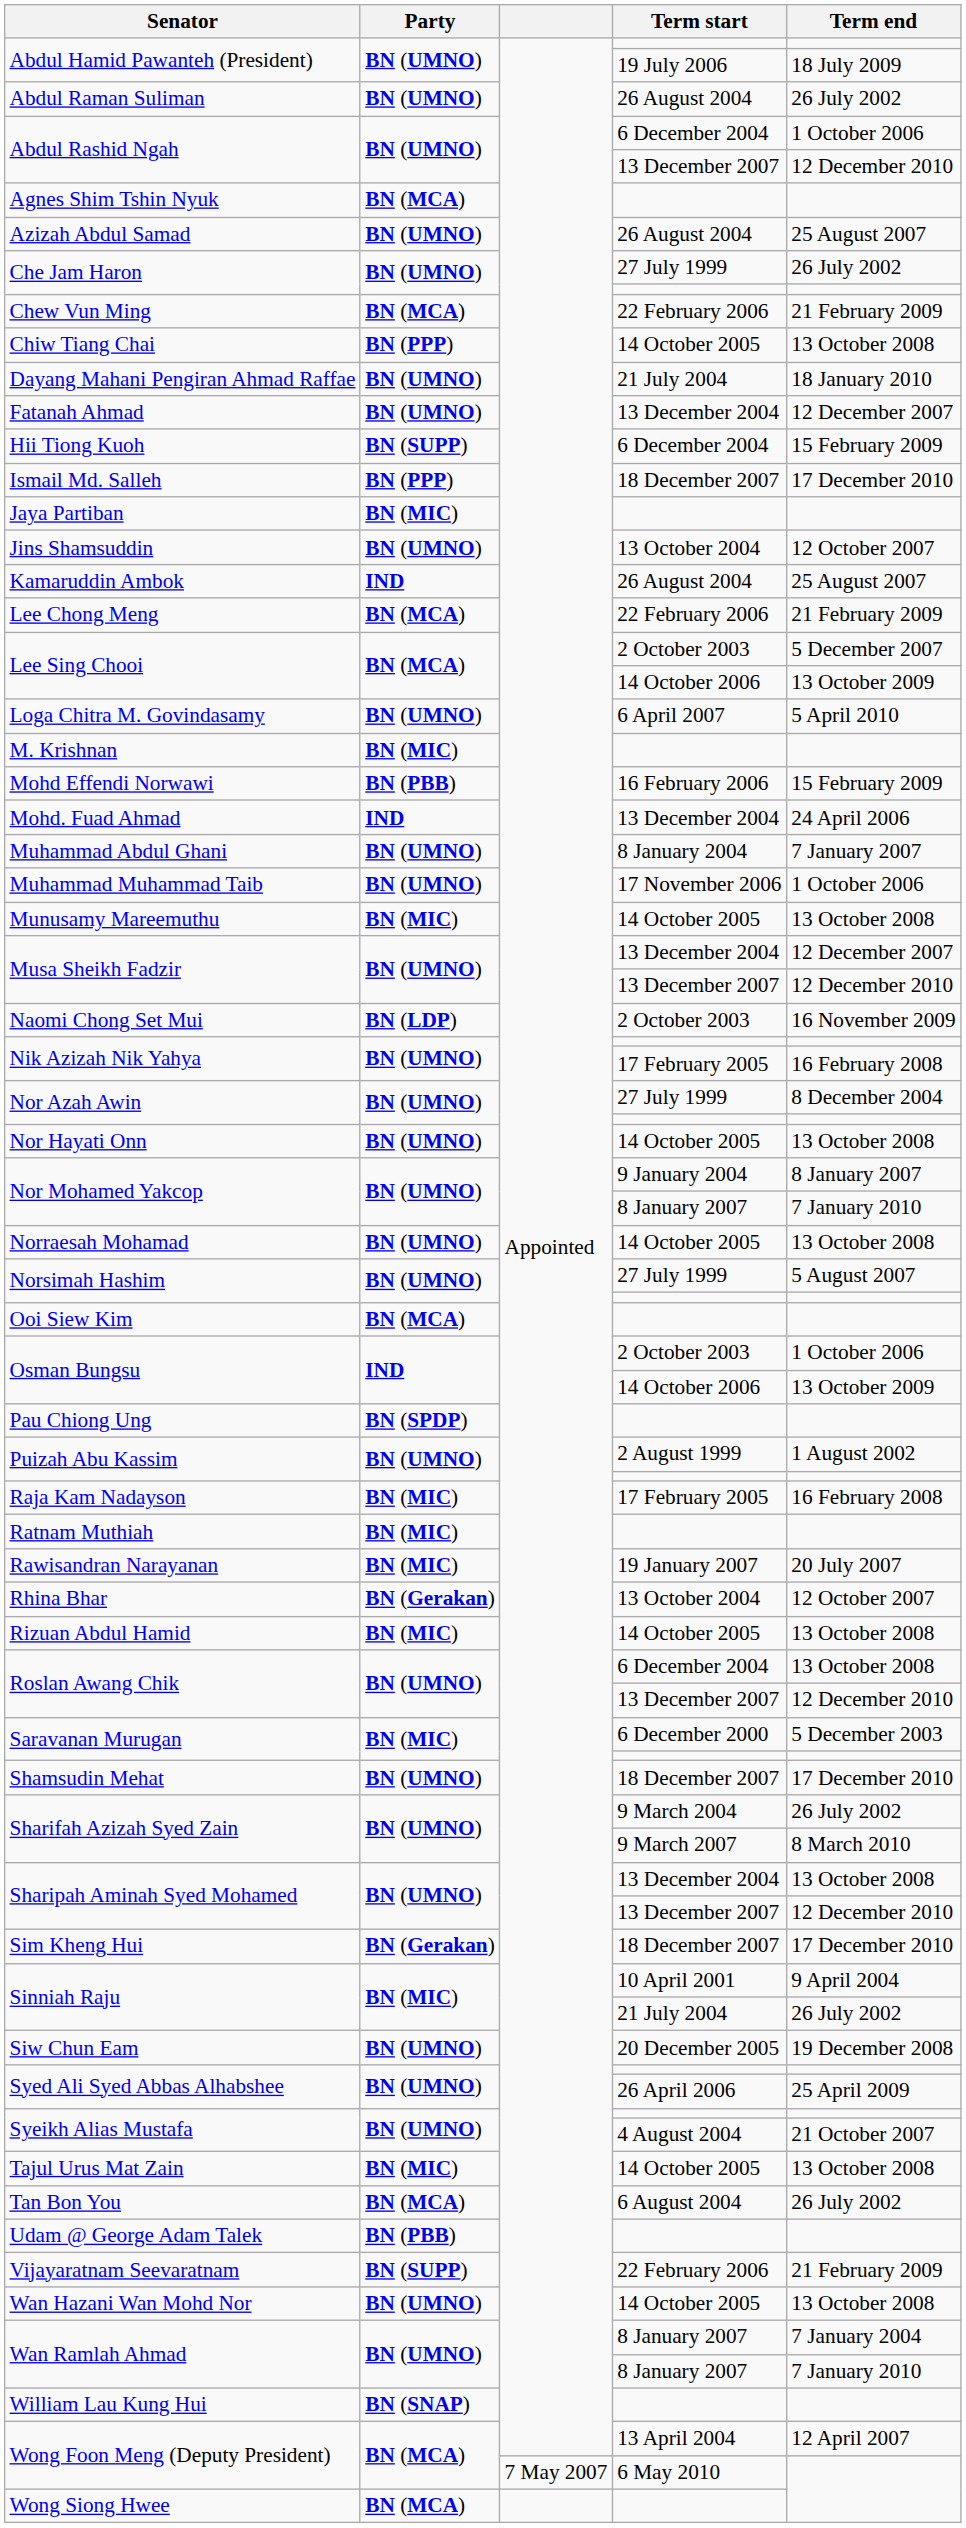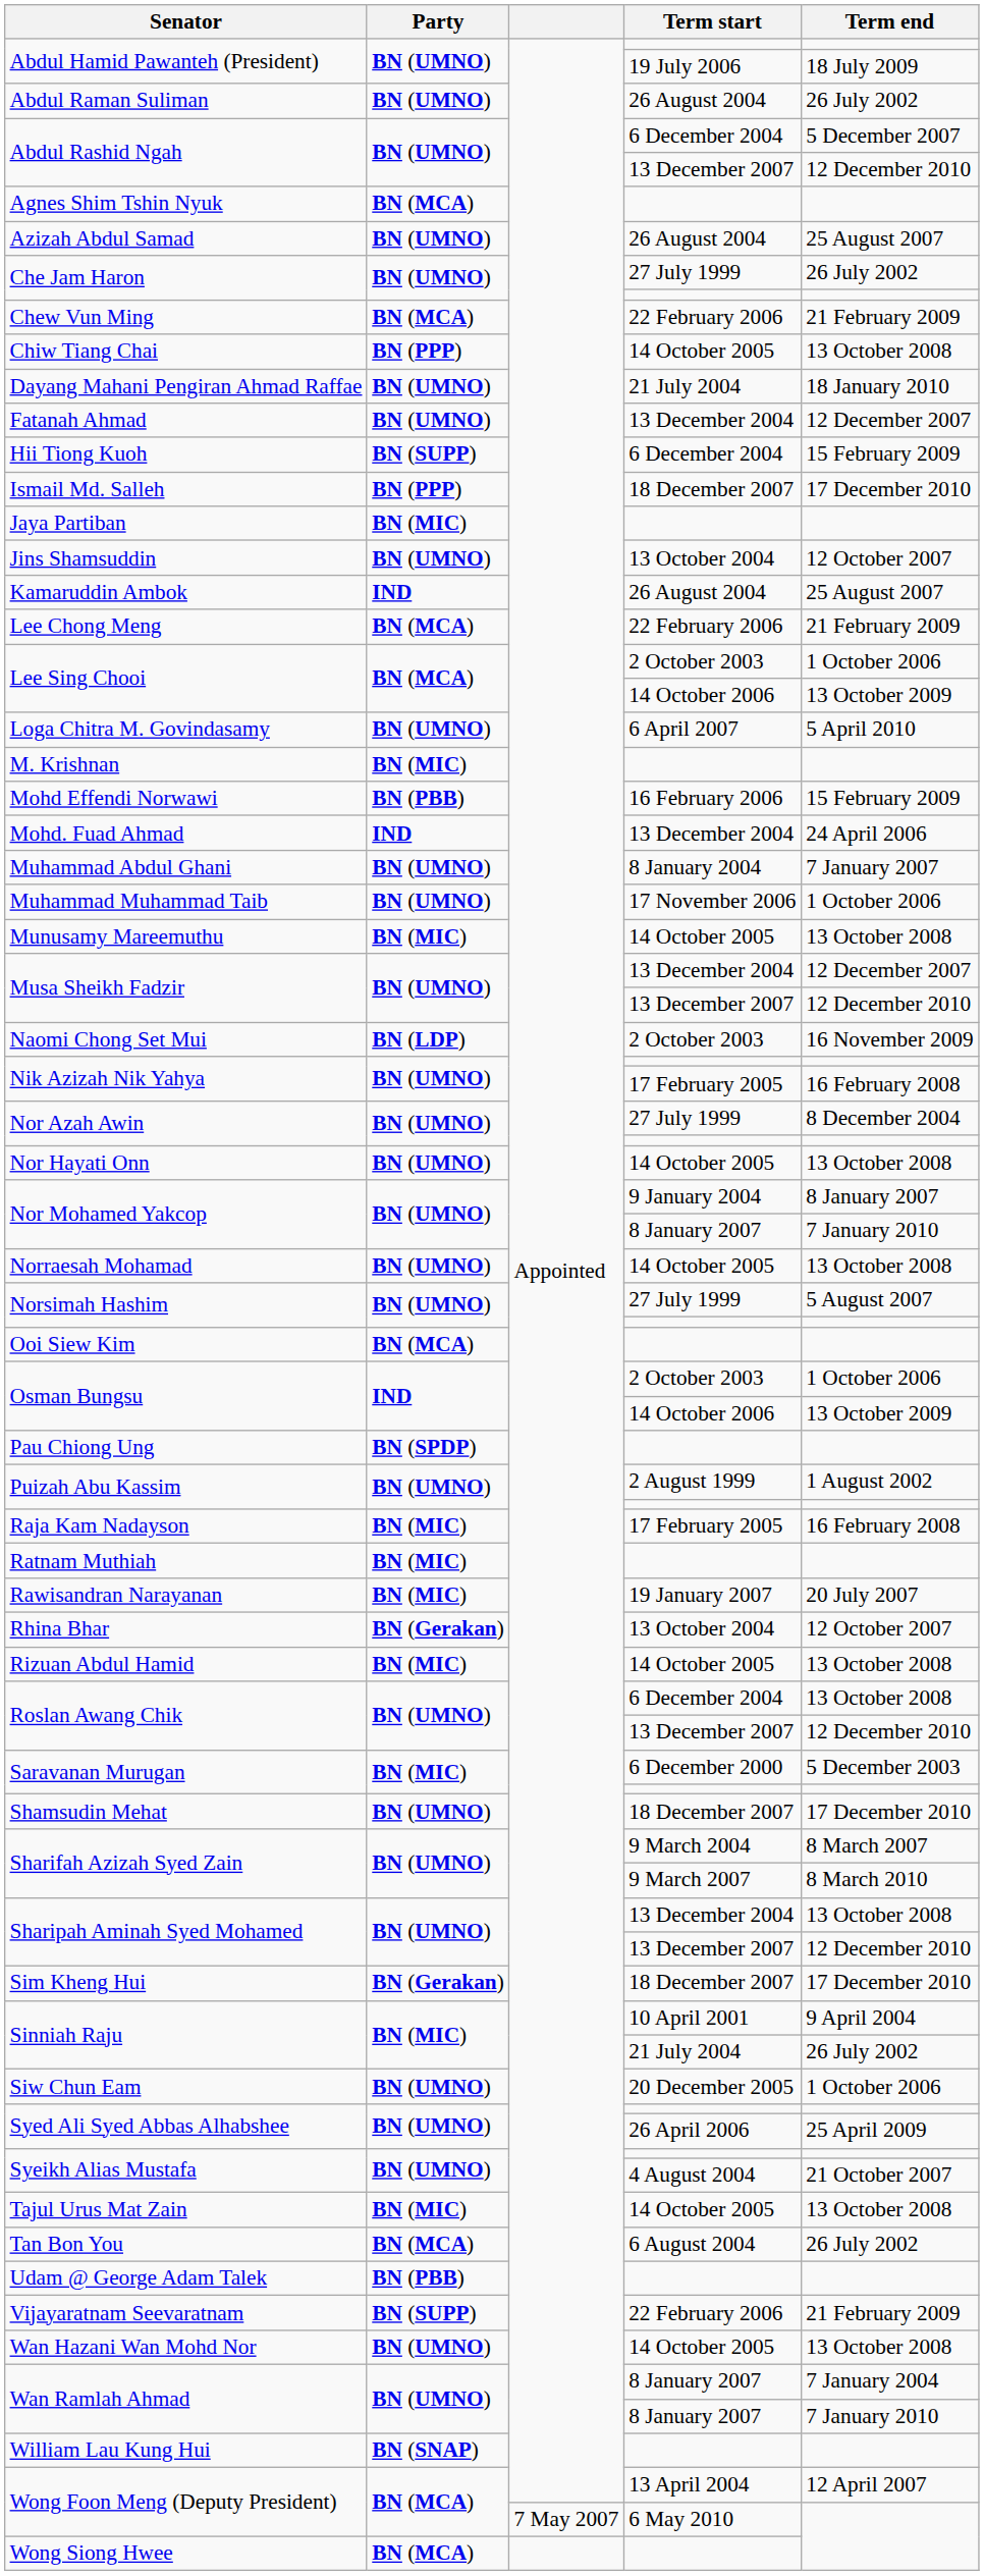Abdul Rashid Ngah / 6 December 2004 | Term end: 1 October 2006 -> 5 December 2007
Lee Sing Chooi / 2 October 2003 | Term end: 5 December 2007 -> 1 October 2006
Sharifah Azizah Syed Zain / 9 March 2004 | Term end: 26 July 2002 -> 8 March 2007
Siw Chun Eam | Term end: 19 December 2008 -> 1 October 2006
